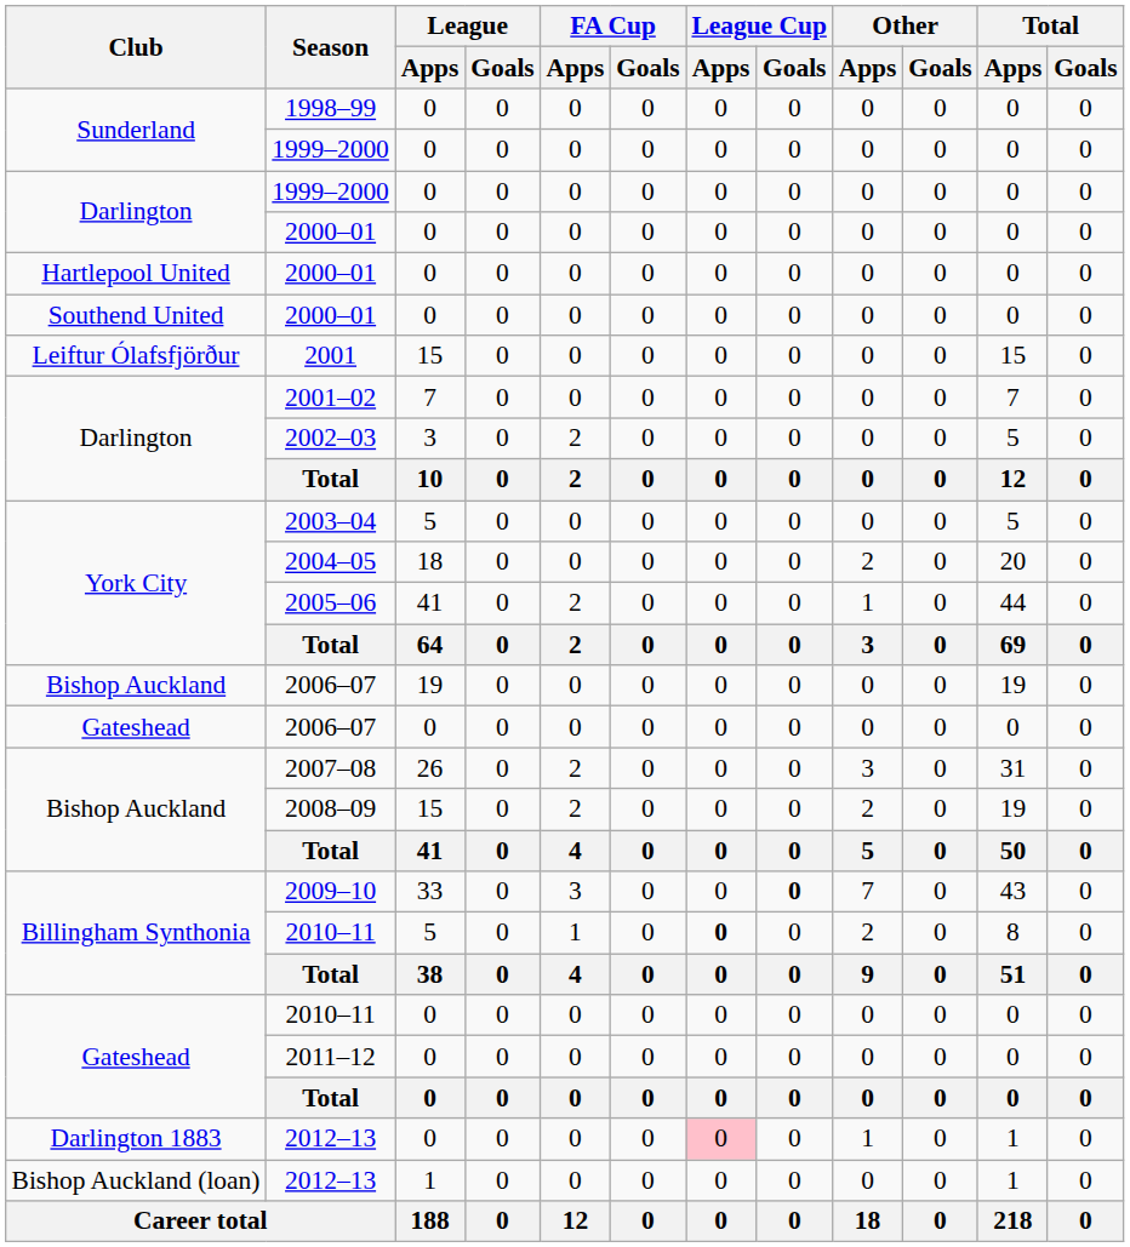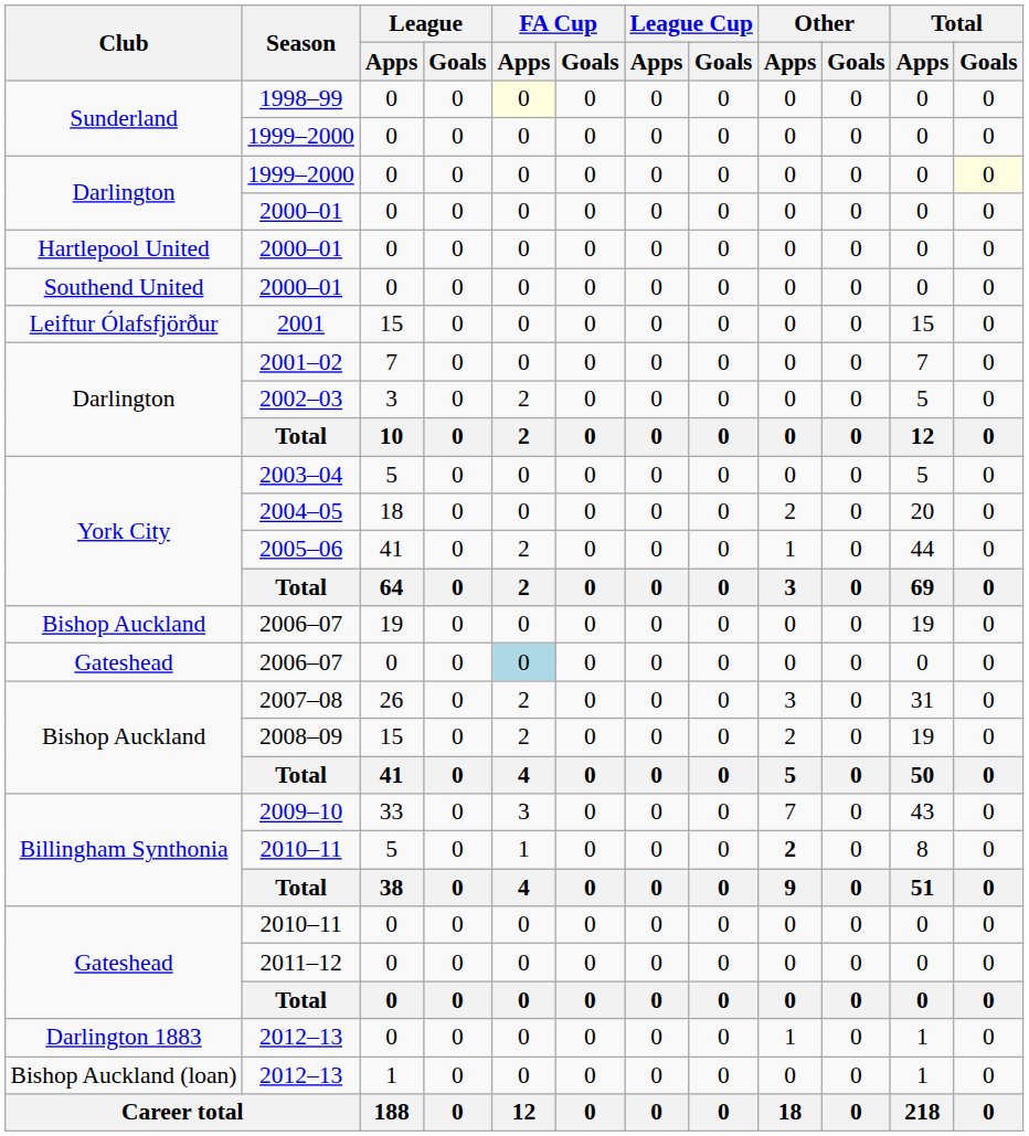1998–99 | FA Cup / Apps: no background -> lightyellow background
Darlington / 1999–2000 | Total / Goals: no background -> lightyellow background
Gateshead / 2006–07 | FA Cup / Apps: no background -> lightblue background
2009–10 | League Cup / Goals: bold -> normal
Billingham Synthonia / 2010–11 | League Cup / Apps: bold -> normal
Billingham Synthonia / 2010–11 | Other / Apps: normal -> bold
Darlington 1883 / 2012–13 | League Cup / Apps: pink background -> no background
